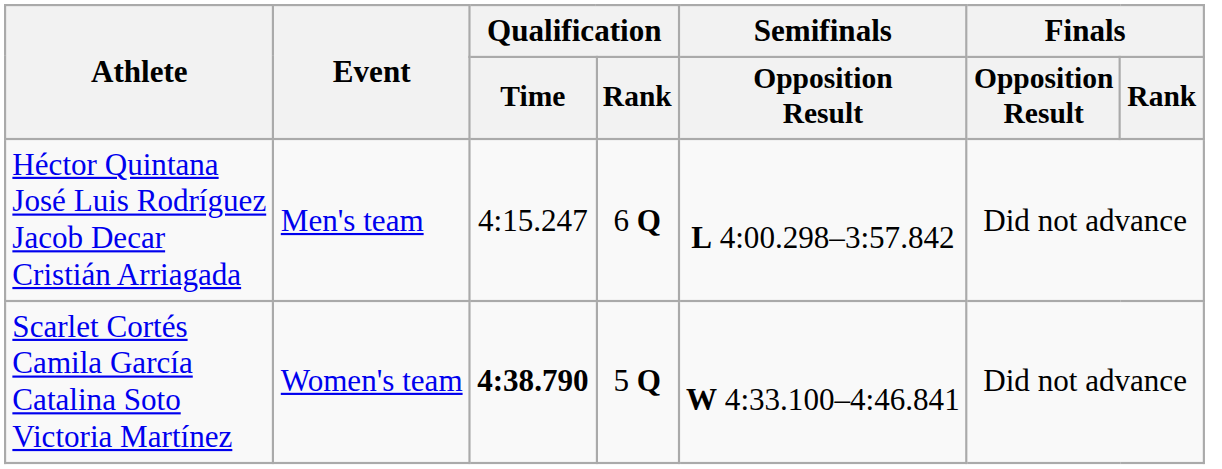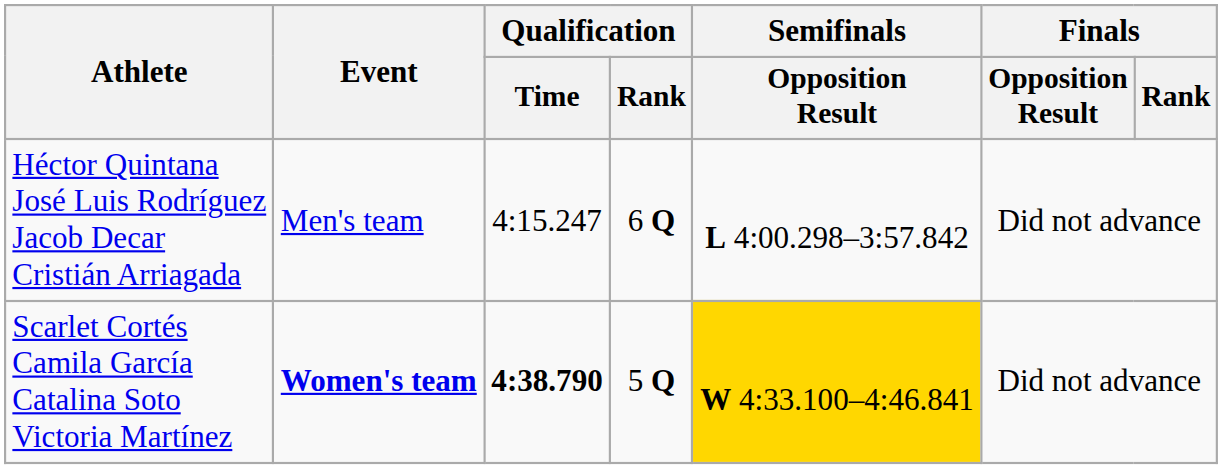Scarlet Cortés Camila García Catalina Soto Victoria Martínez | Event: normal -> bold
Scarlet Cortés Camila García Catalina Soto Victoria Martínez | Semifinals / Opposition Result: no background -> gold background
